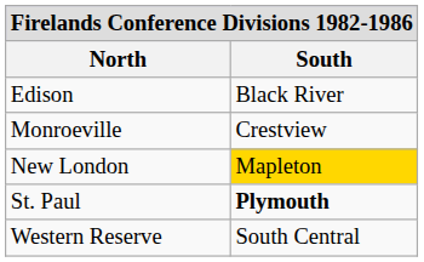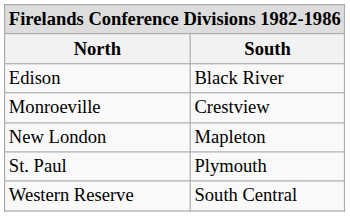New London | South: gold background -> no background
St. Paul | South: bold -> normal
